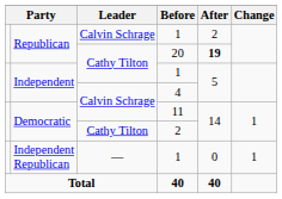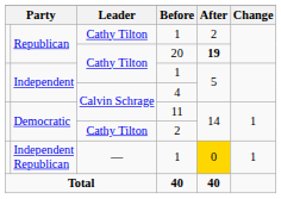Republican / 1 | Leader: Calvin Schrage -> Cathy Tilton
Independent Republican / 1 | After: no background -> gold background
